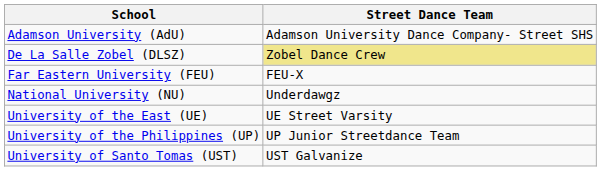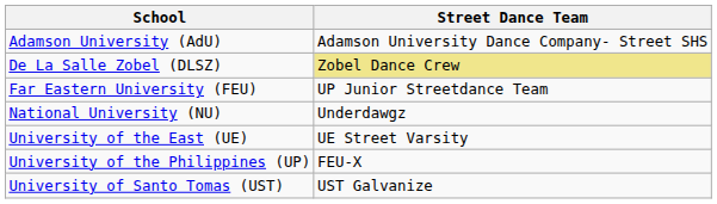Far Eastern University (FEU) | Street Dance Team: FEU-X -> UP Junior Streetdance Team
University of the Philippines (UP) | Street Dance Team: UP Junior Streetdance Team -> FEU-X
